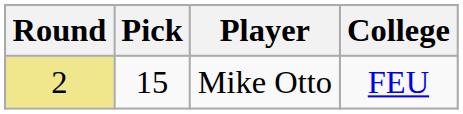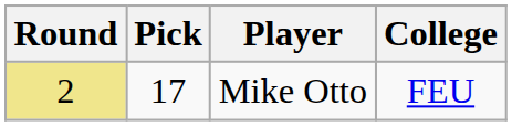Mike Otto | Pick: 15 -> 17
